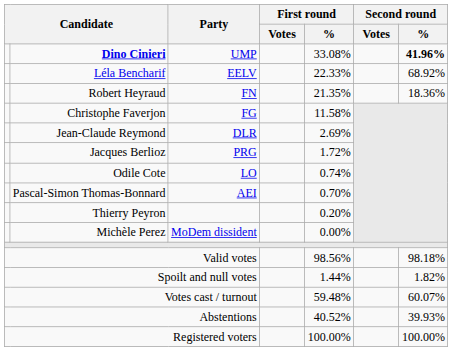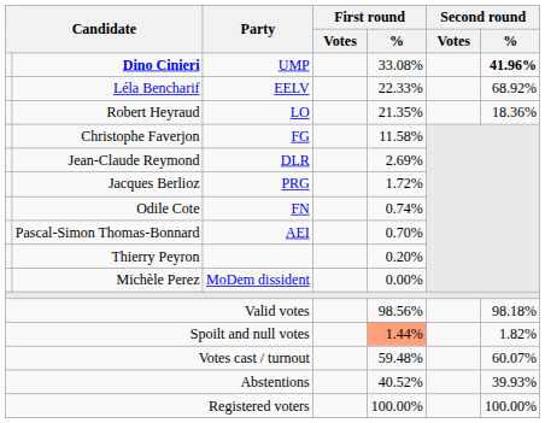Robert Heyraud | Party: FN -> LO
Odile Cote | Party: LO -> FN
Spoilt and null votes | First round / %: no background -> lightsalmon background
